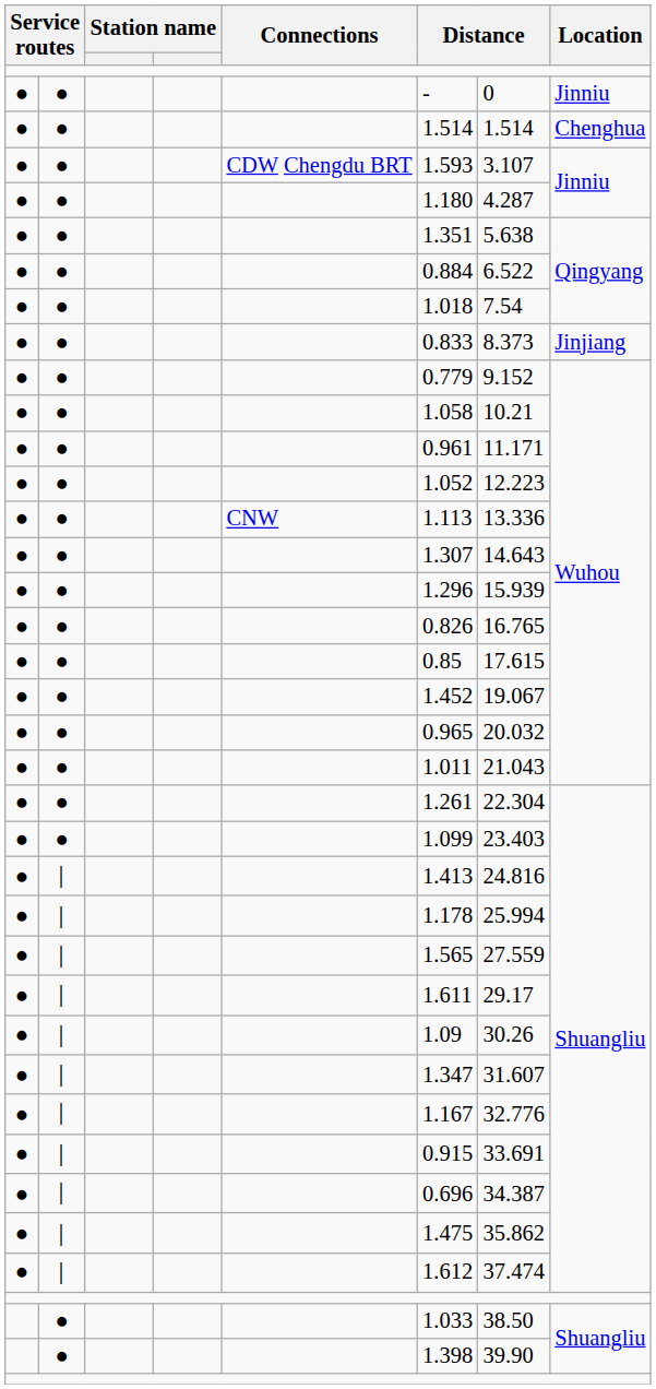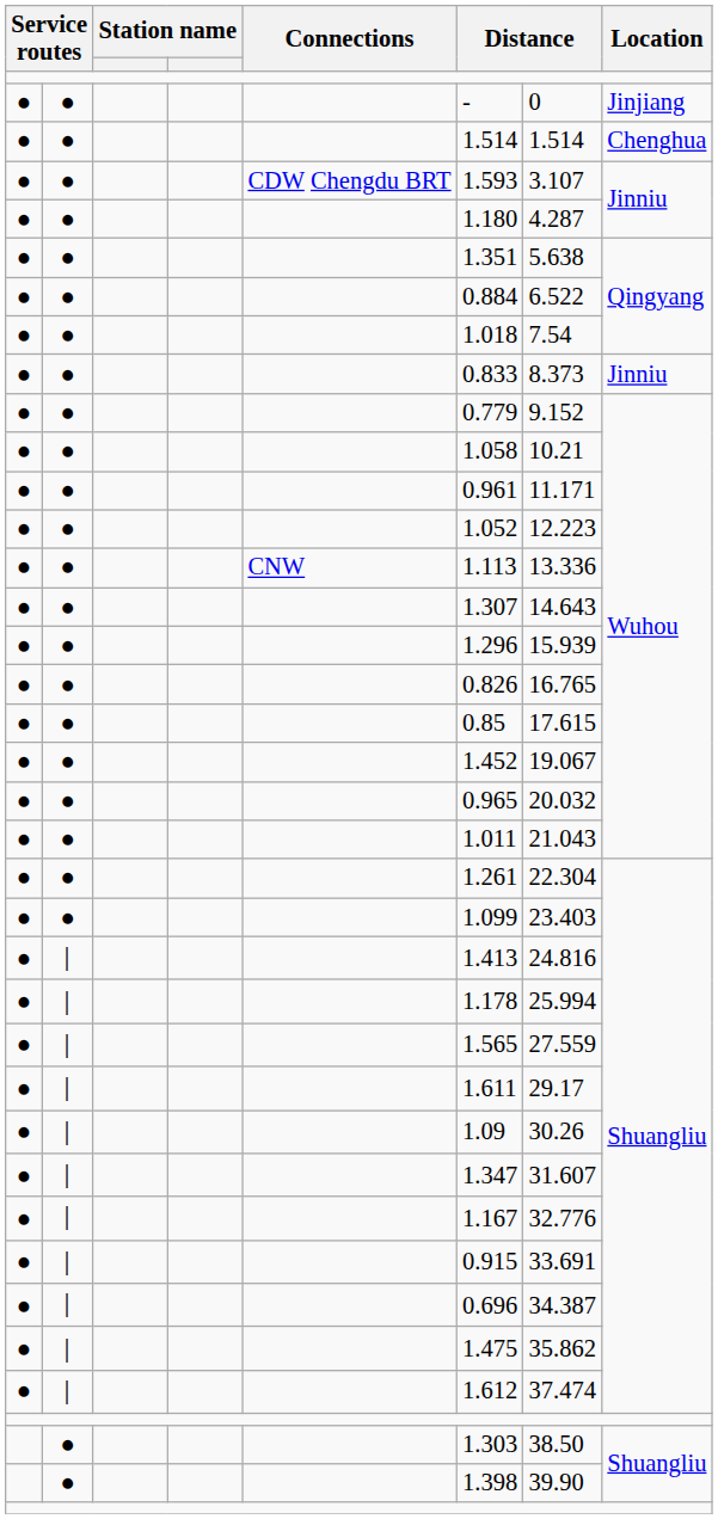row 4 | Location: Jinniu -> Jinjiang
row 11 | Location: Jinjiang -> Jinniu
row 38 | column 6: 1.033 -> 1.303
